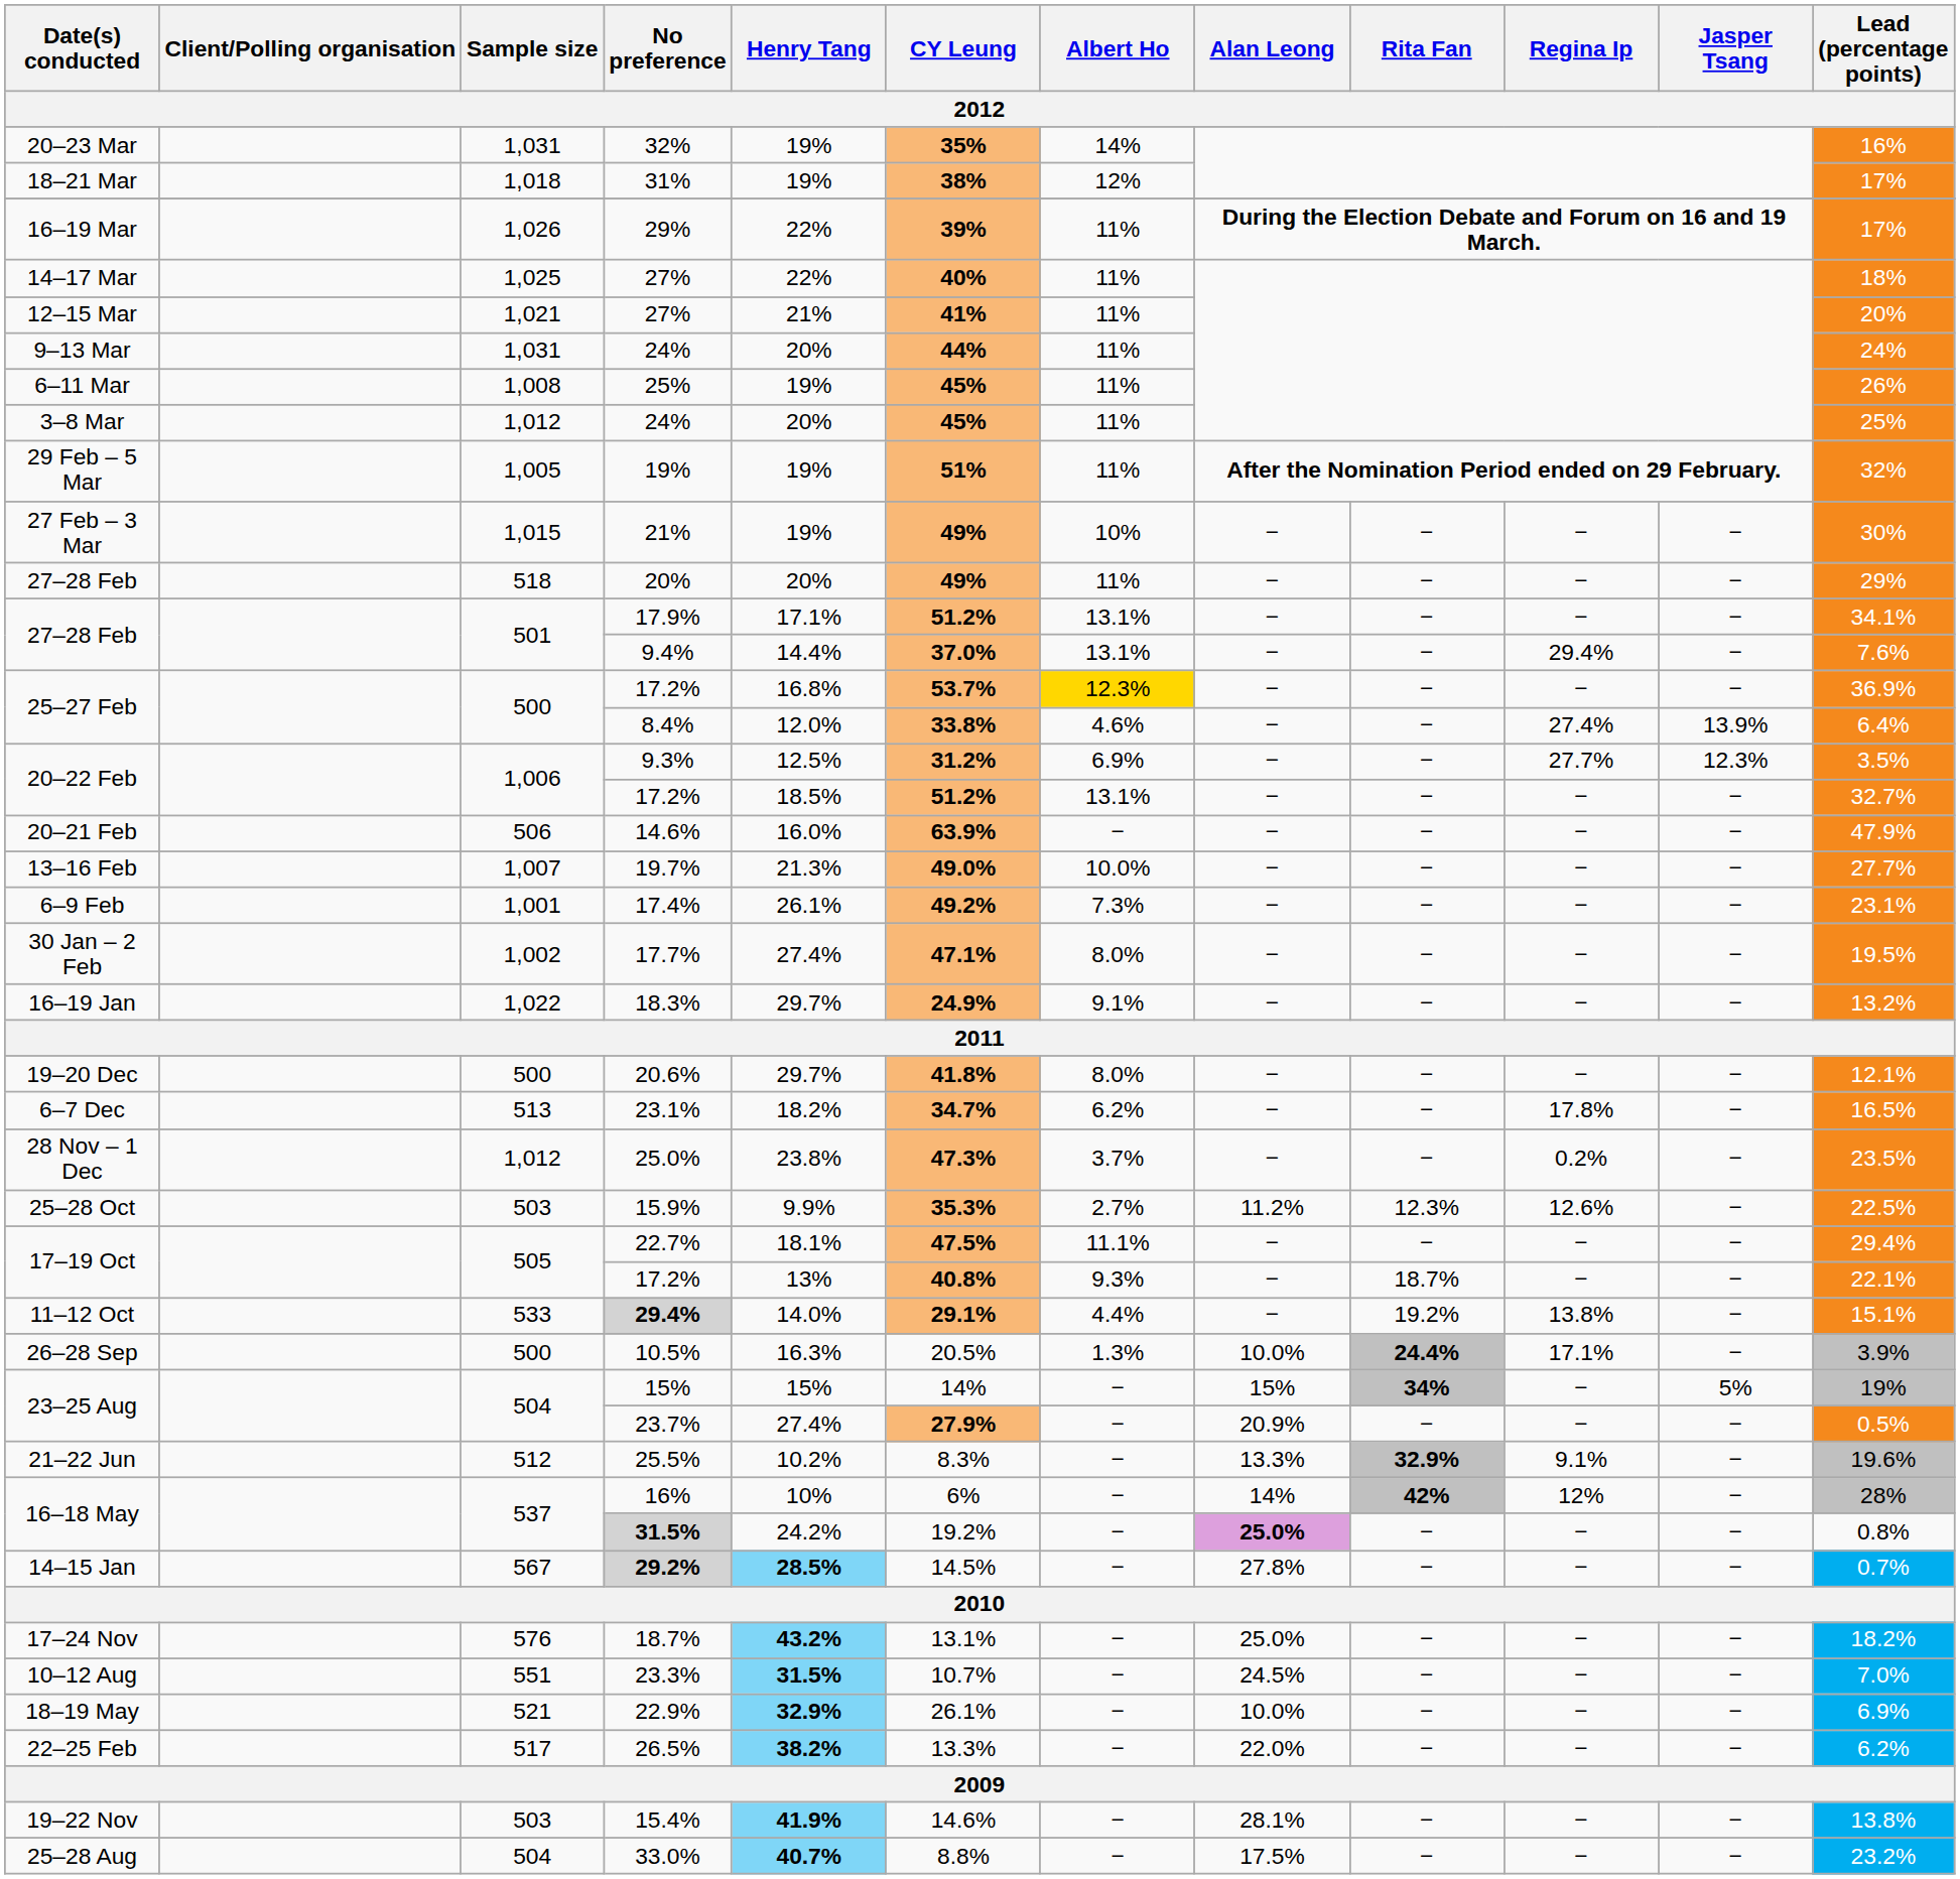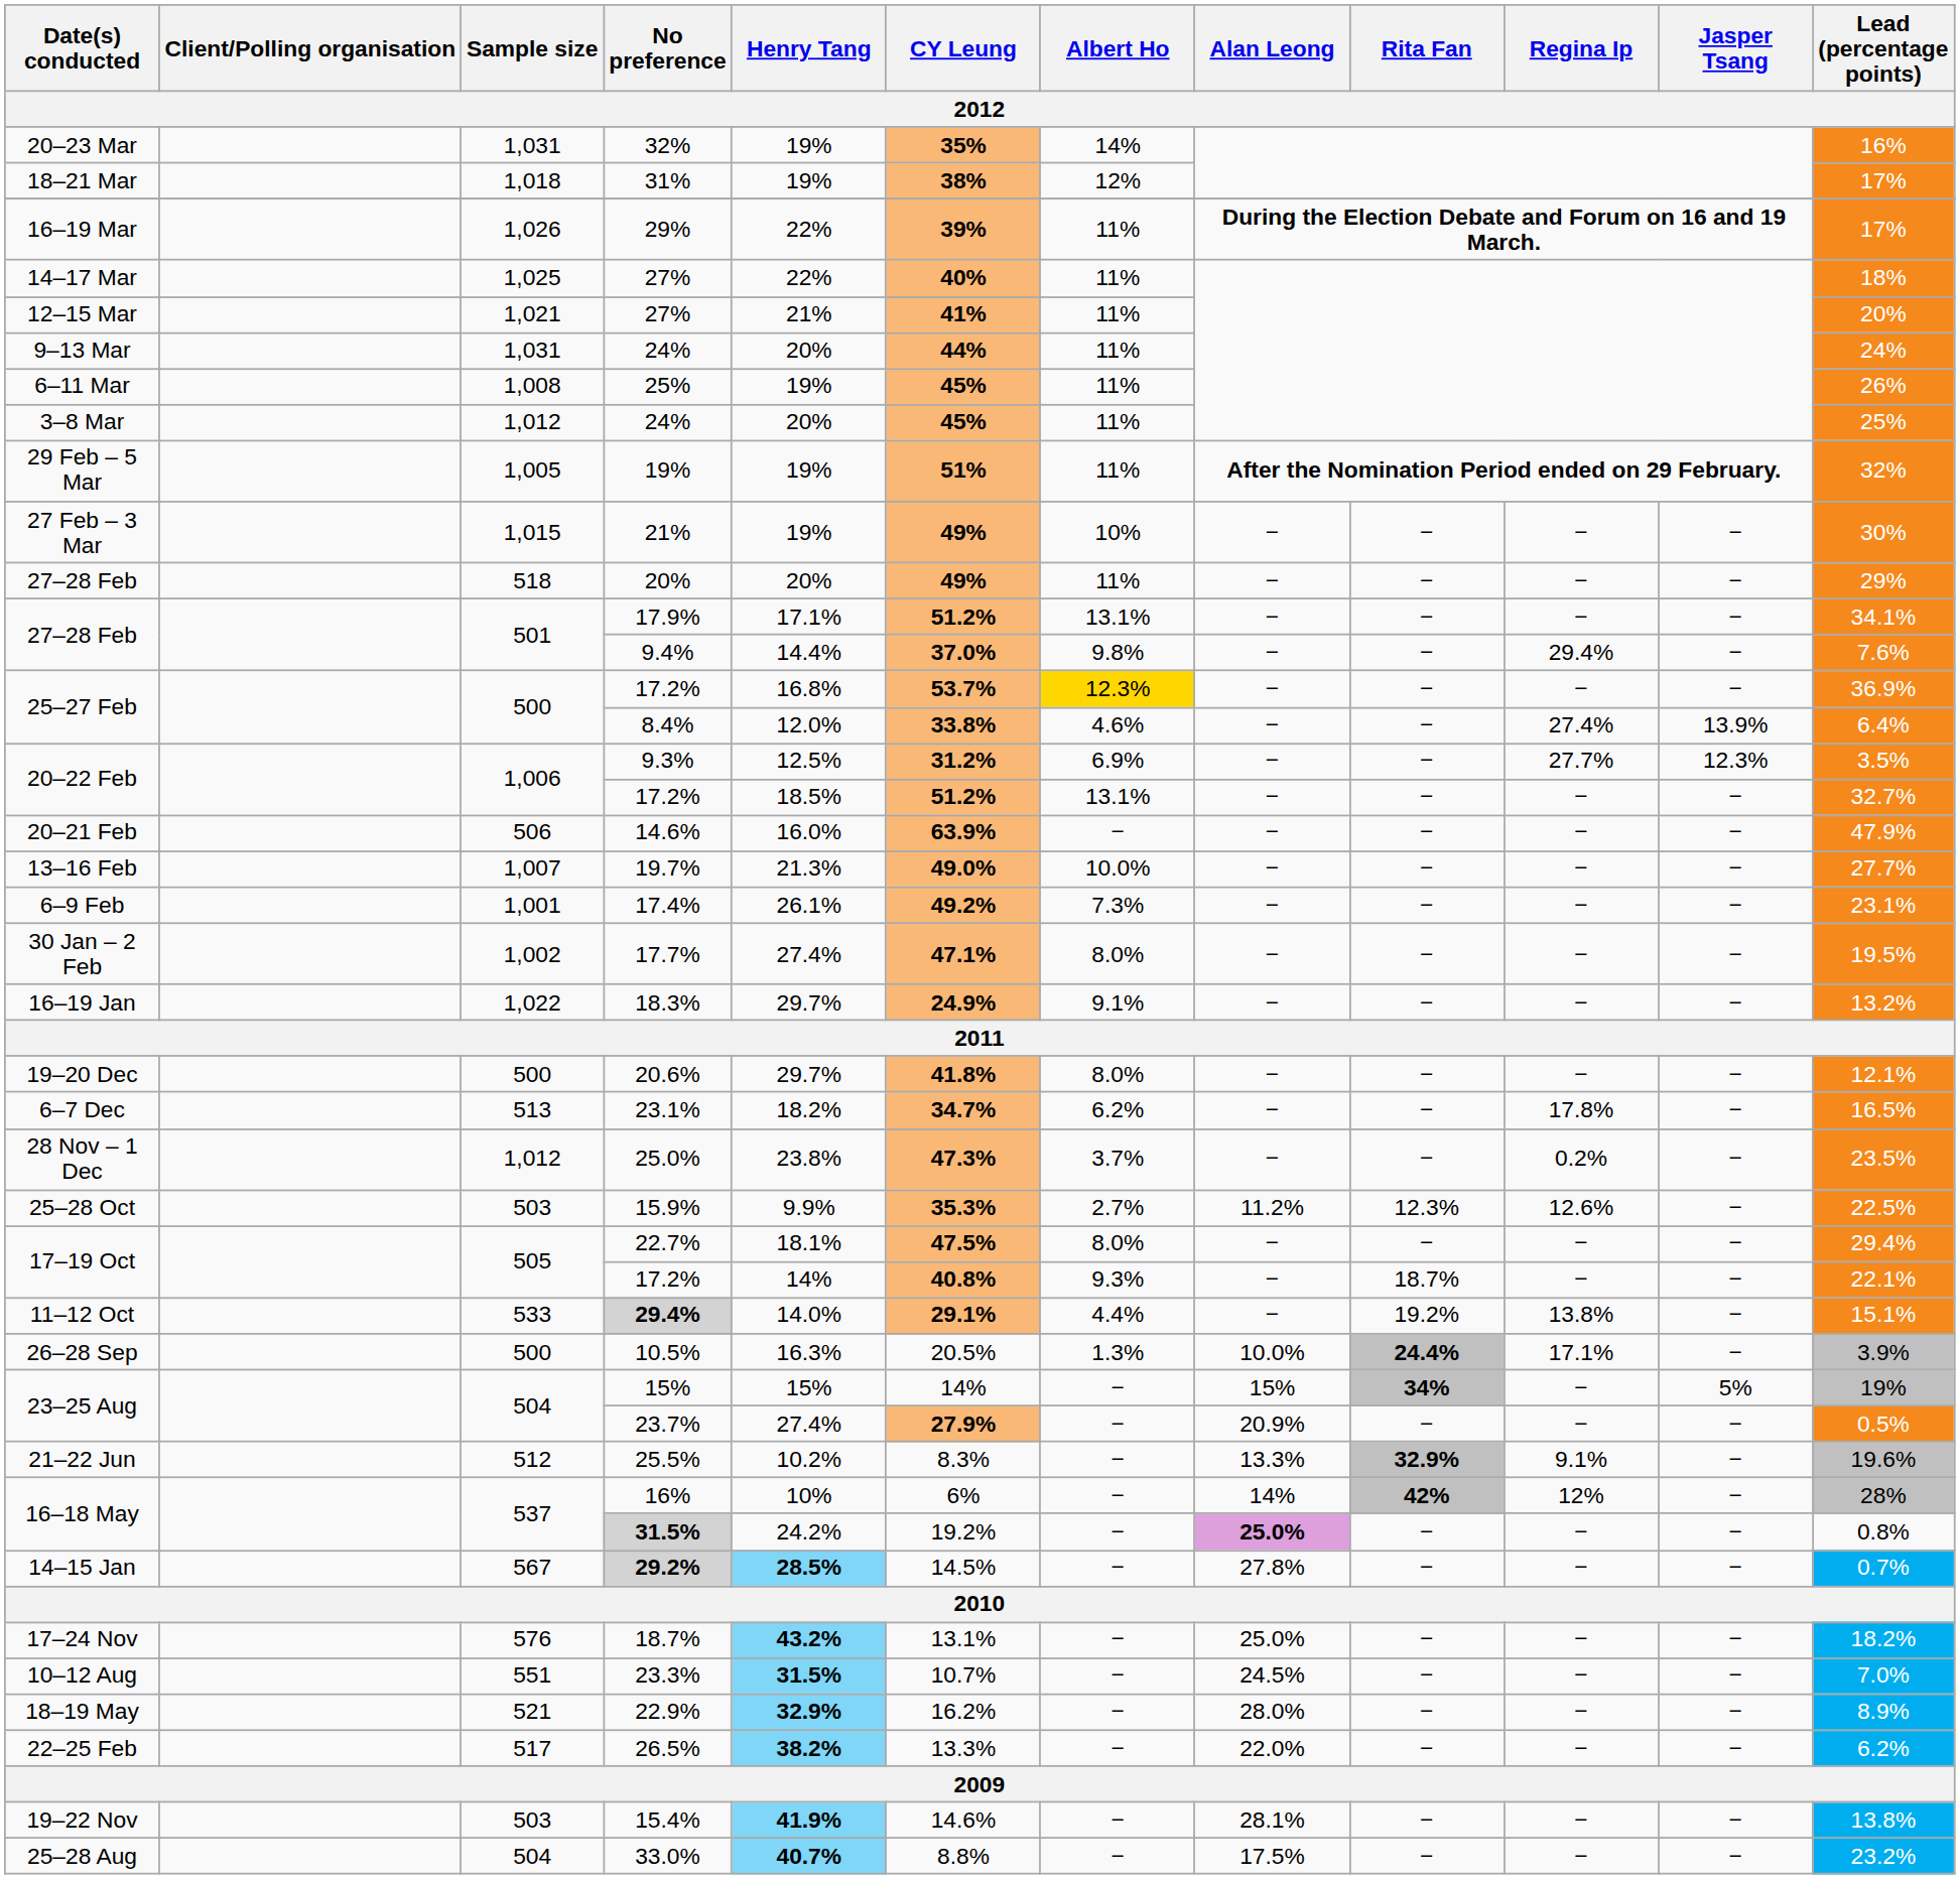9.4% | Albert Ho: 13.1% -> 9.8%
22.7% | Albert Ho: 11.1% -> 8.0%
17–19 Oct / 17.2% | Henry Tang: 13% -> 14%
22.9% | CY Leung: 26.1% -> 16.2%
22.9% | Alan Leong: 10.0% -> 28.0%
22.9% | Lead (percentage points): 6.9% -> 8.9%
